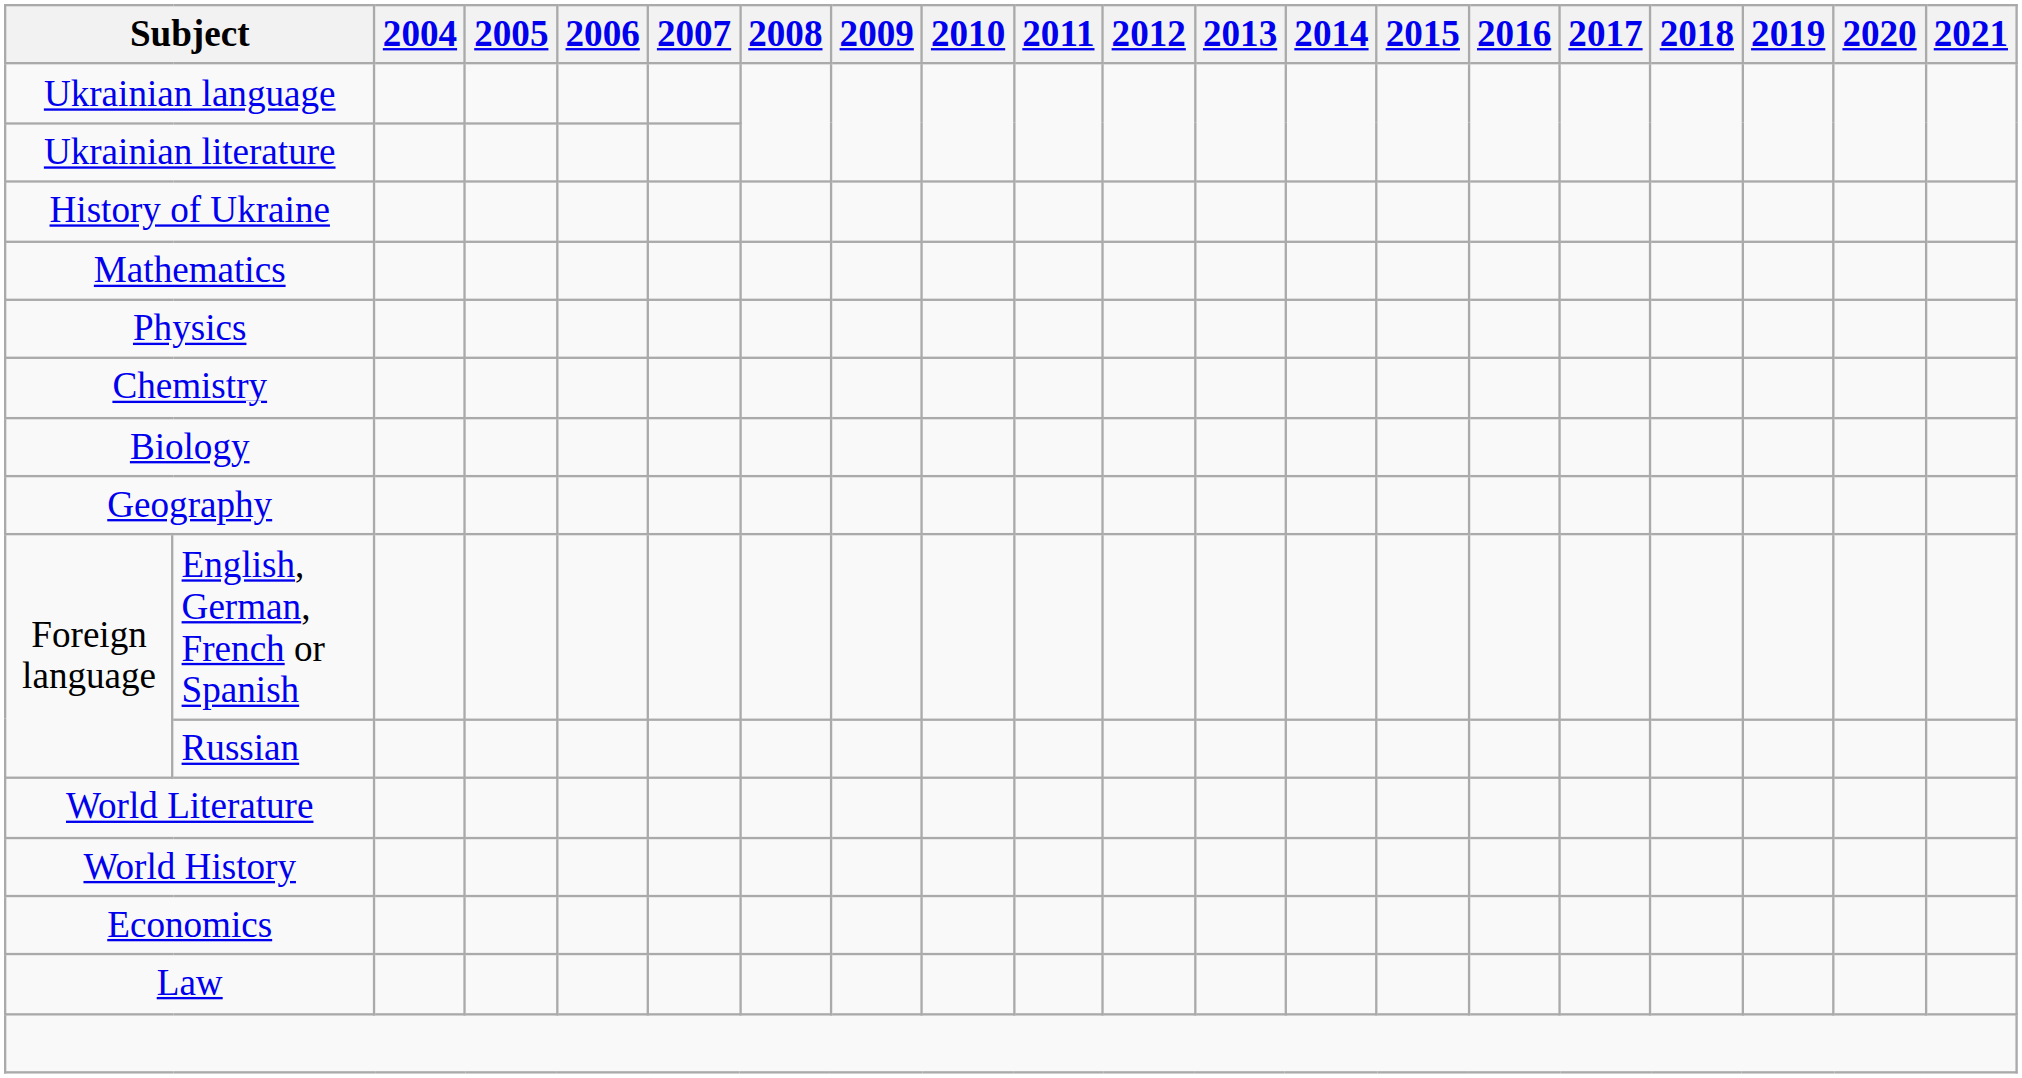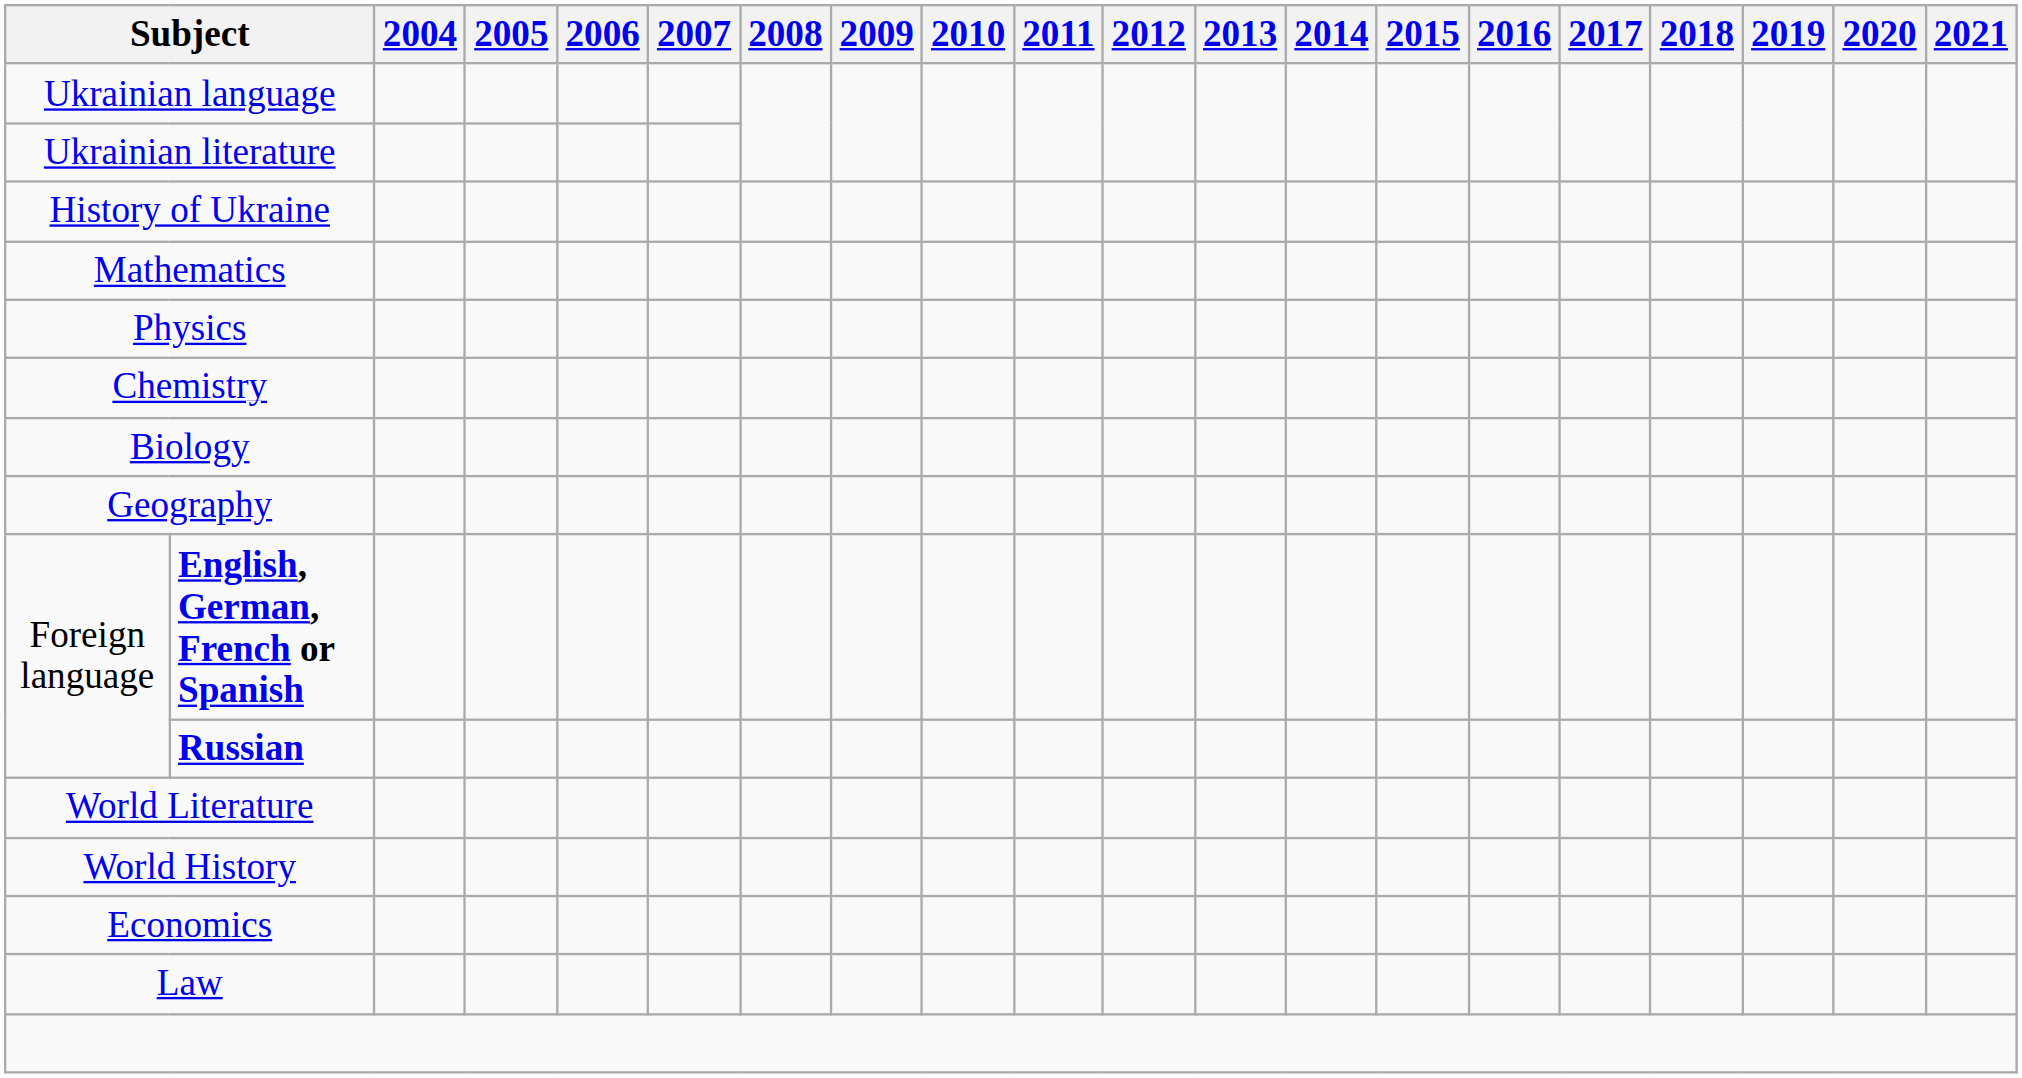English, German, French or Spanish | column 2: normal -> bold
Russian | column 2: normal -> bold
